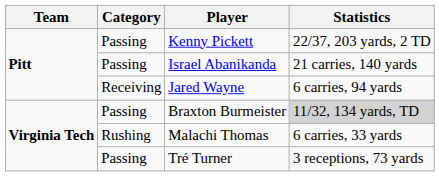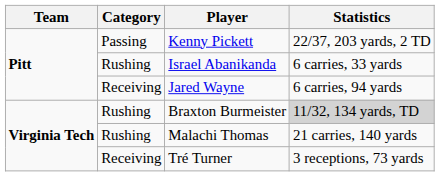Israel Abanikanda | Category: Passing -> Rushing
Israel Abanikanda | Statistics: 21 carries, 140 yards -> 6 carries, 33 yards
Braxton Burmeister | Category: Passing -> Rushing
Malachi Thomas | Statistics: 6 carries, 33 yards -> 21 carries, 140 yards
Tré Turner | Category: Passing -> Receiving
